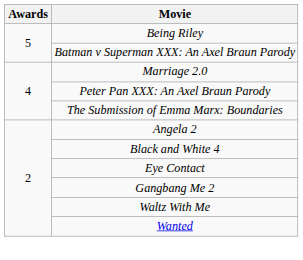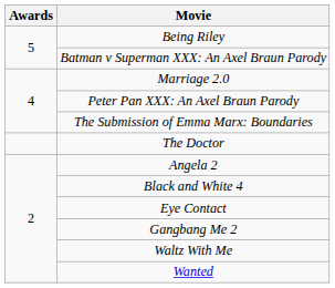+ row: The Doctor
